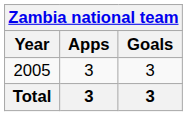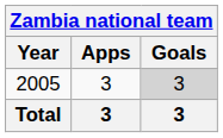2005 | Goals: no background -> lightgrey background
